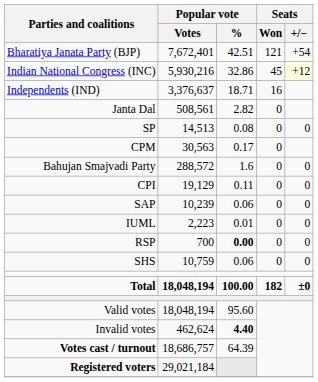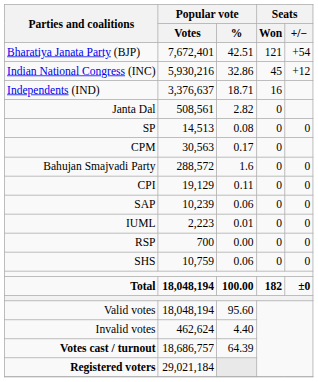Indian National Congress (INC) | Seats / +/−: lightyellow background -> no background
RSP | Popular vote / %: bold -> normal
Invalid votes | Popular vote / %: bold -> normal
